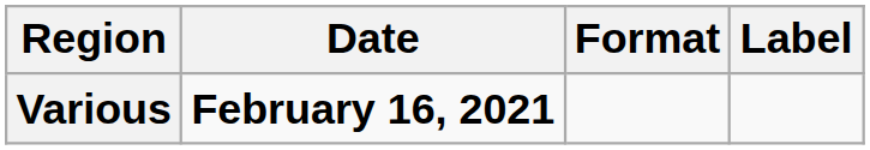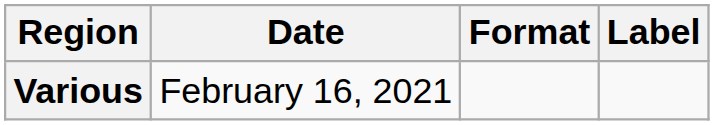Various | Date: bold -> normal
